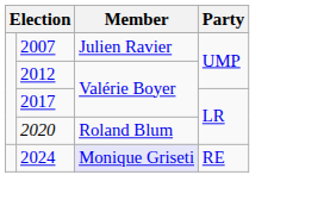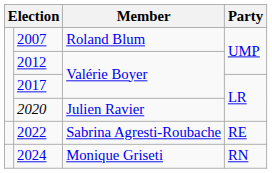2007 | Member: Julien Ravier -> Roland Blum
2020 | Member: Roland Blum -> Julien Ravier
+ row: 2022 | Sabrina Agresti-Roubache | RE
2024 | Member: lavender background -> no background
2024 | Party: RE -> RN
